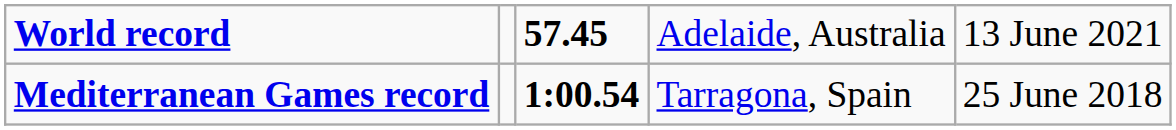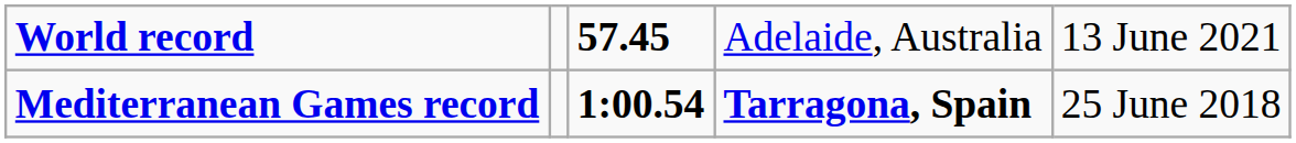Mediterranean Games record | column 4: normal -> bold
